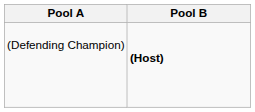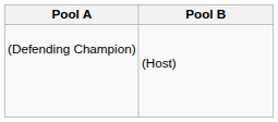(Defending Champion) | Pool B: bold -> normal
